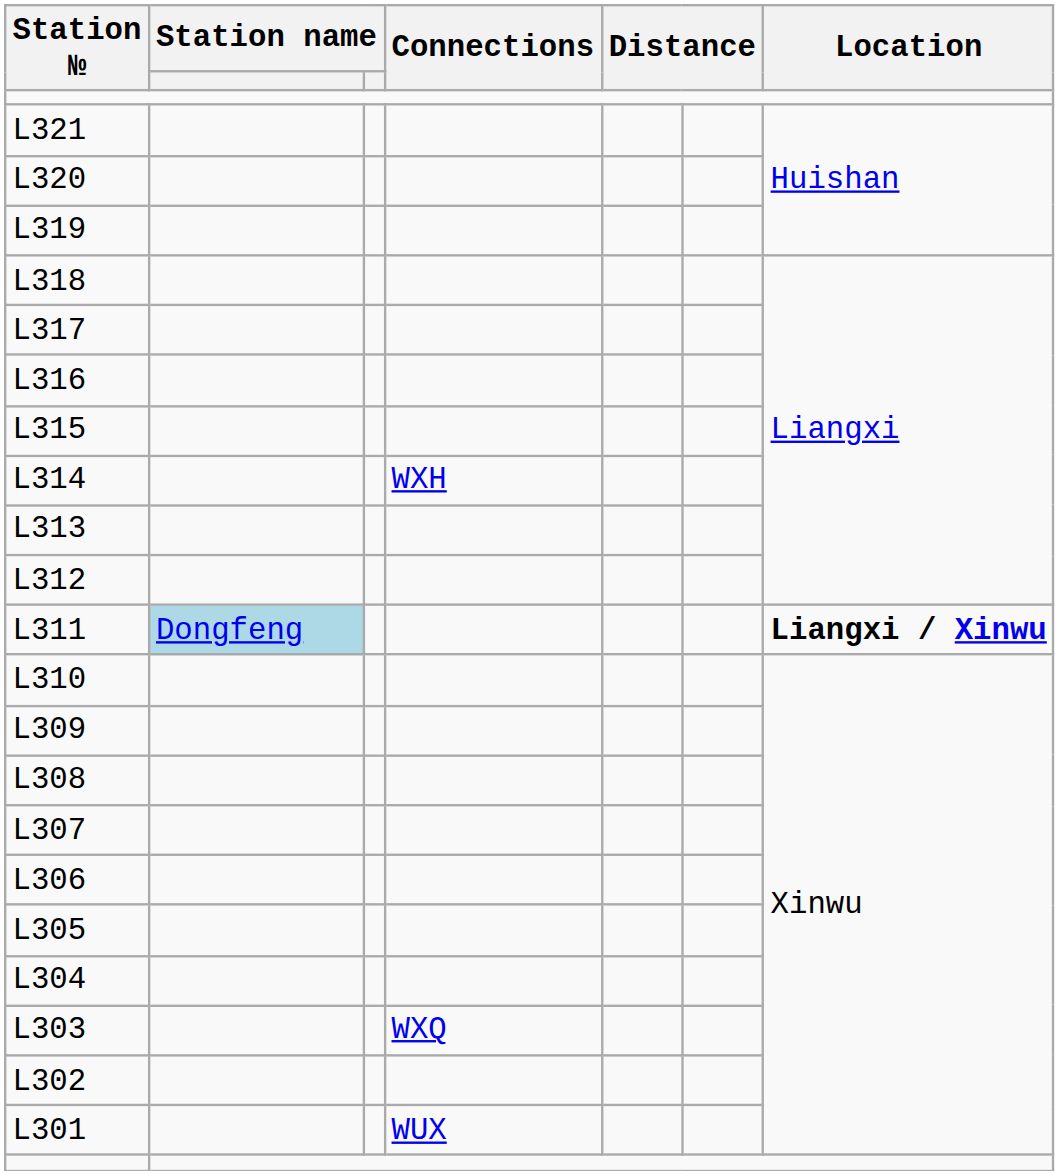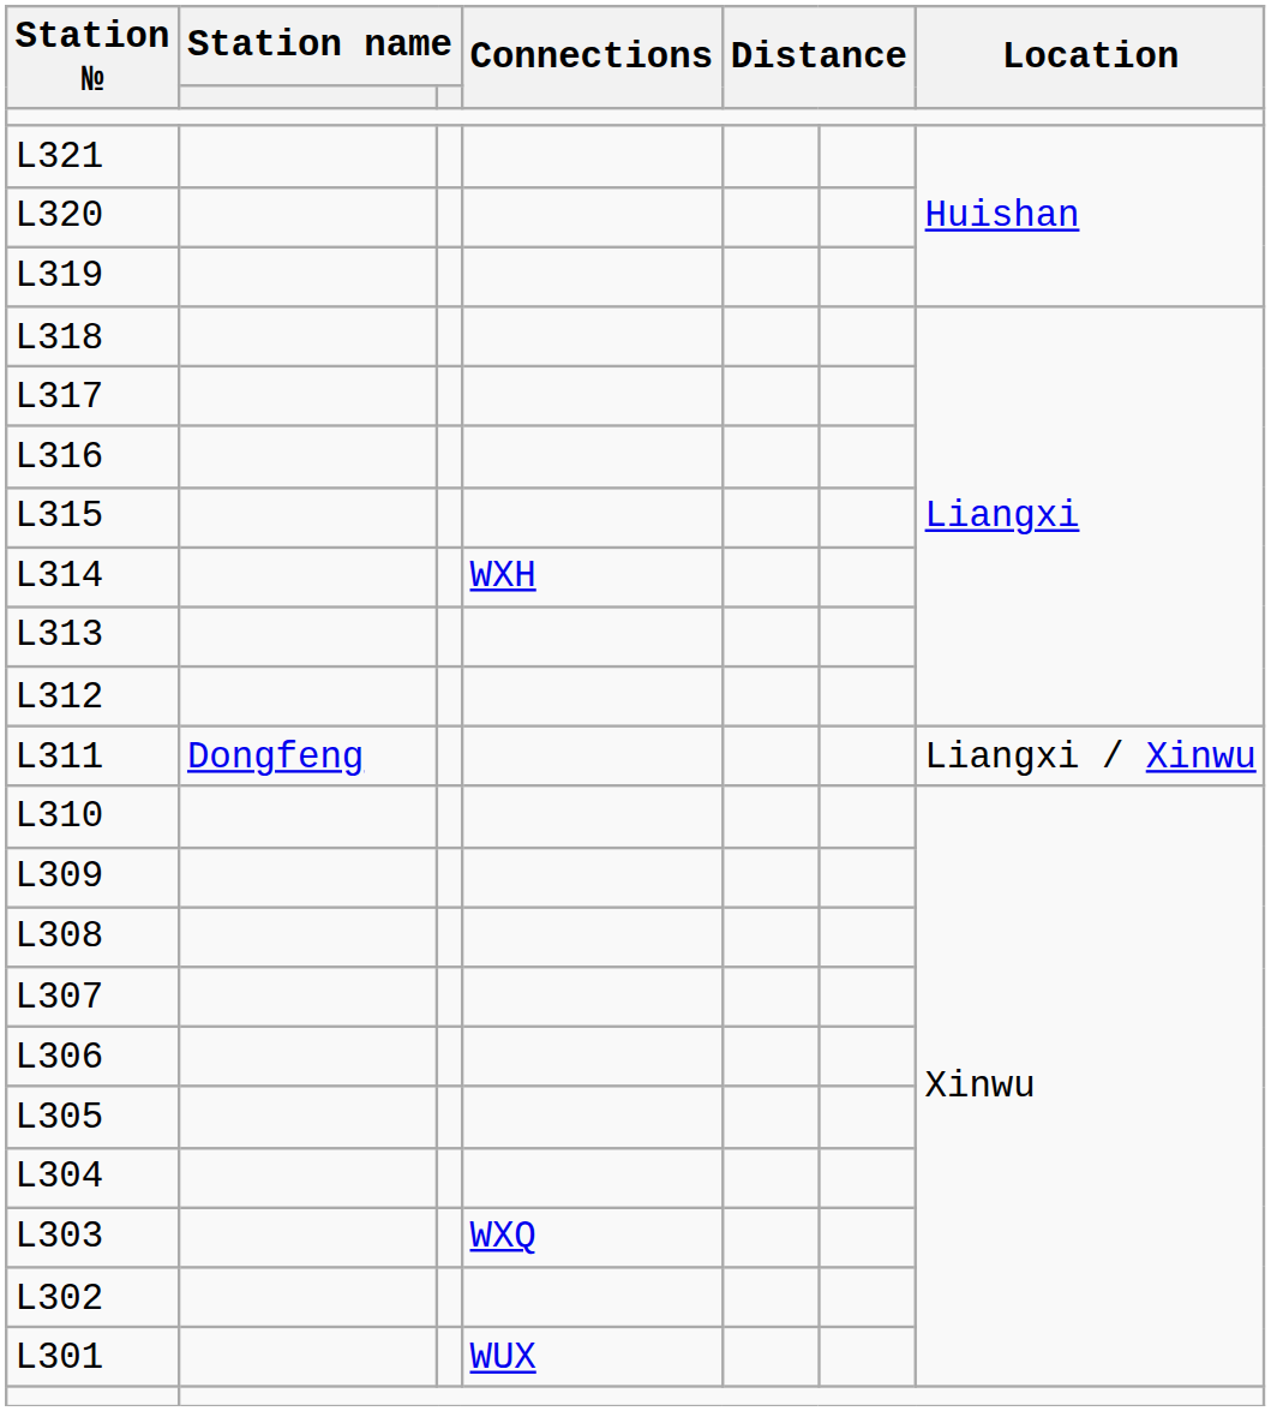L311 | column 2: lightblue background -> no background
L311 | Location: bold -> normal
